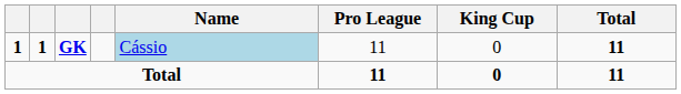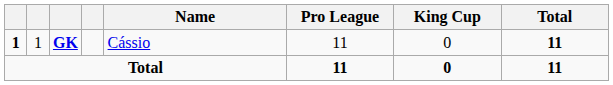row 2 | column 2: bold -> normal
row 2 | Name: lightblue background -> no background
